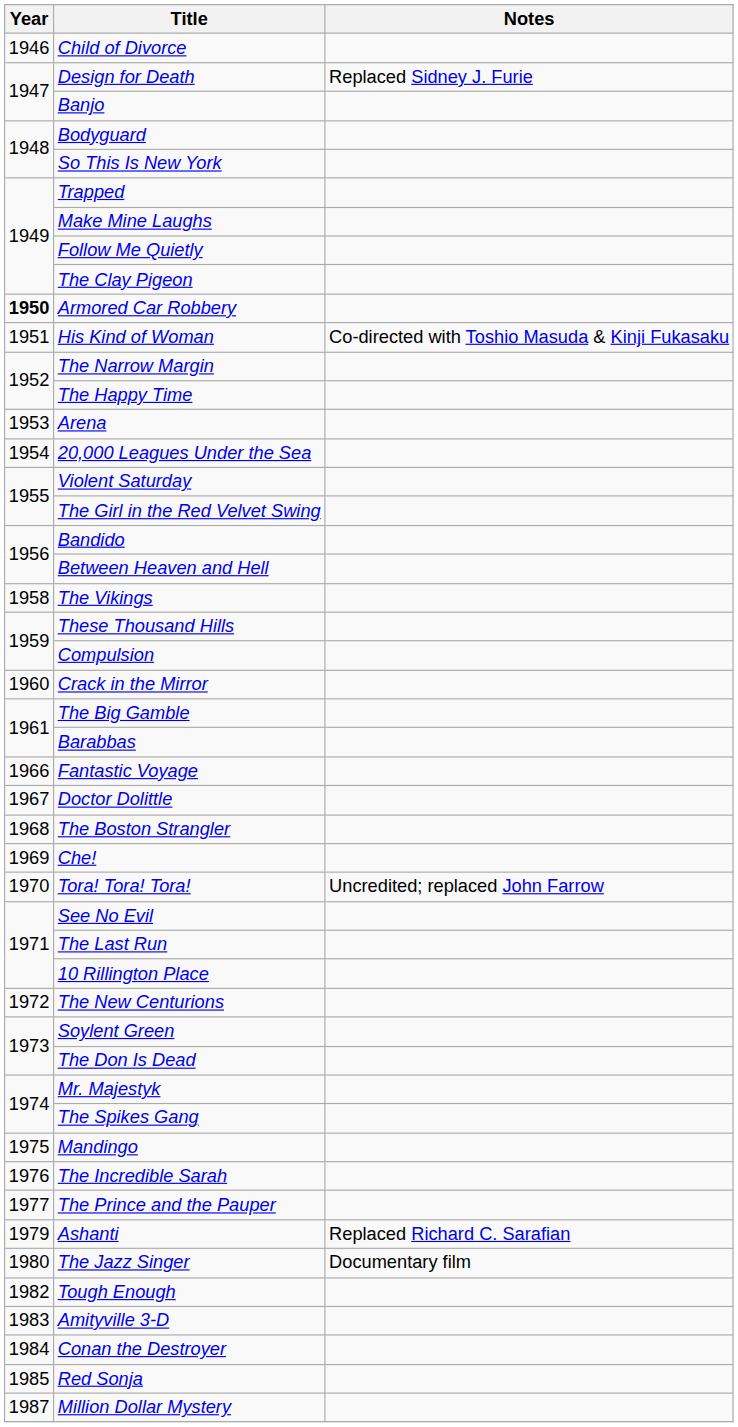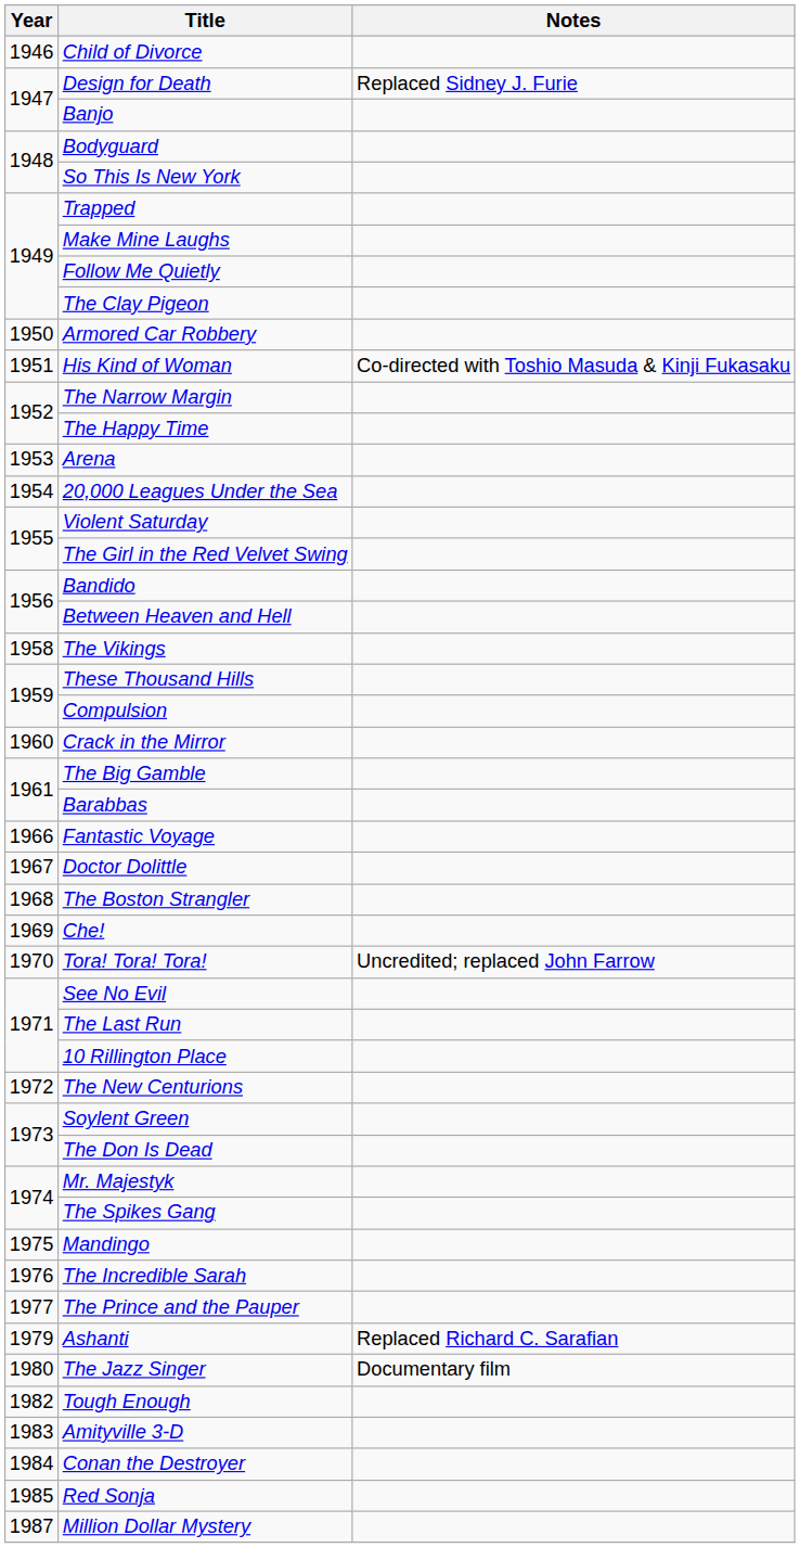Armored Car Robbery | Year: bold -> normal
